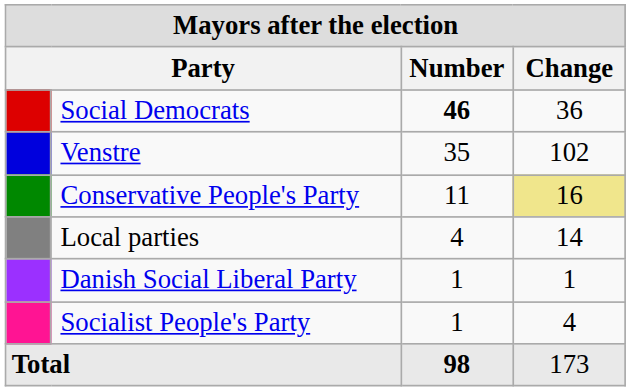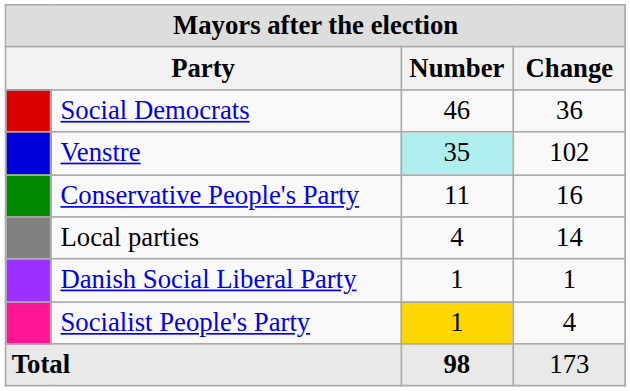Social Democrats | Number: bold -> normal
Venstre | Number: no background -> paleturquoise background
Conservative People's Party | Change: khaki background -> no background
Socialist People's Party | Number: no background -> gold background
